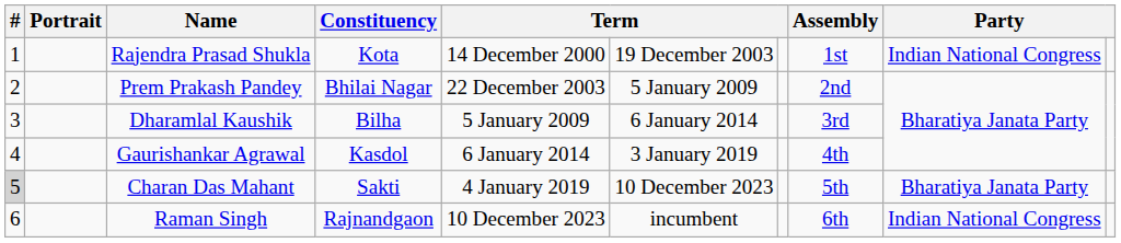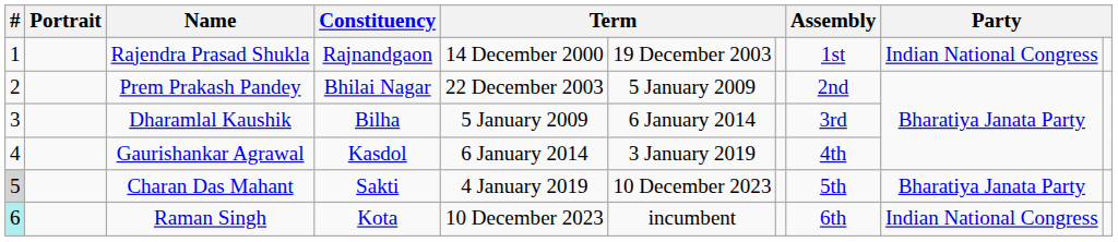Rajendra Prasad Shukla | Constituency: Kota -> Rajnandgaon
Raman Singh | #: no background -> paleturquoise background
Raman Singh | Constituency: Rajnandgaon -> Kota
